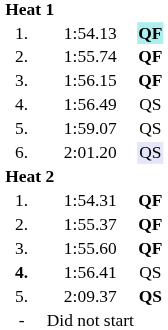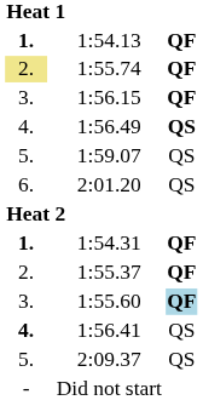1:54.13 | column 1: normal -> bold
1:54.13 | column 3: paleturquoise background -> no background
1:55.74 | column 1: no background -> khaki background
1:56.49 | column 3: normal -> bold
2:01.20 | column 3: lavender background -> no background
1:54.31 | column 1: normal -> bold
1:55.60 | column 3: no background -> lightblue background
2:09.37 | column 3: bold -> normal
